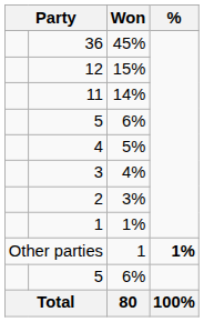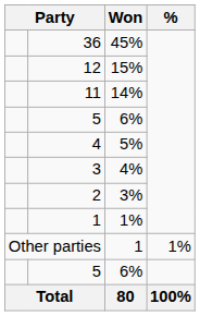Other parties | %: bold -> normal
